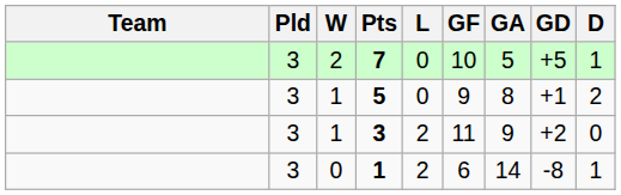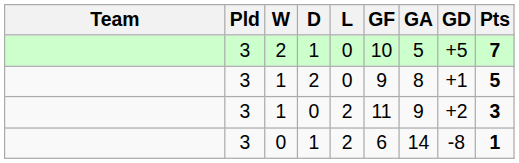columns swapped: D <-> Pts
